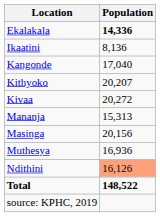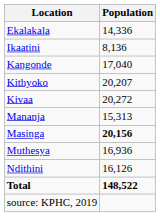Ekalakala | Population: bold -> normal
Masinga | Population: normal -> bold
Ndithini | Population: lightsalmon background -> no background
